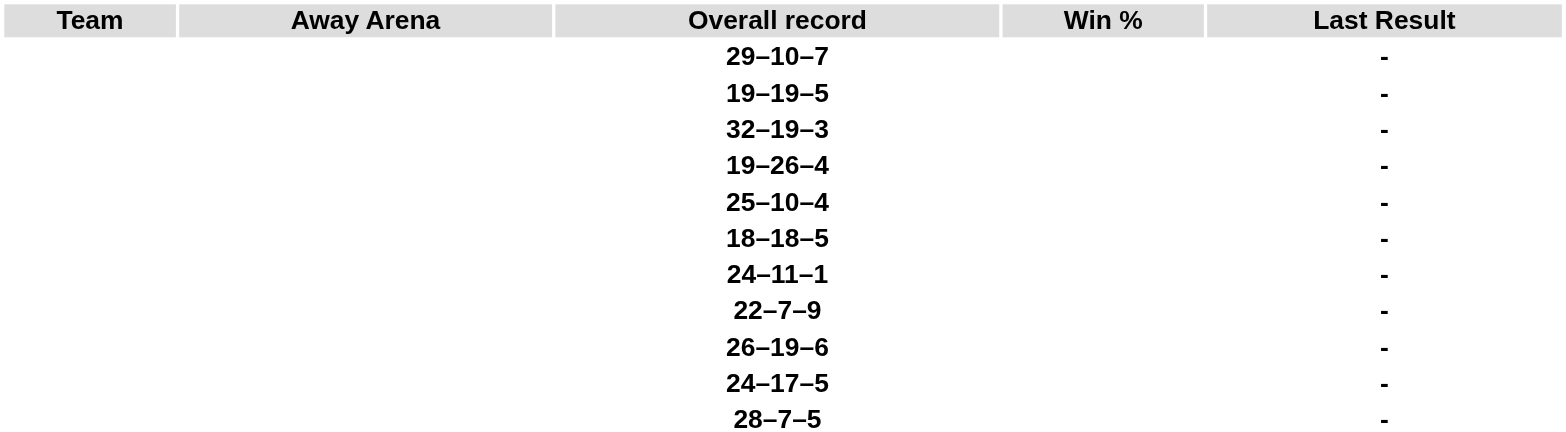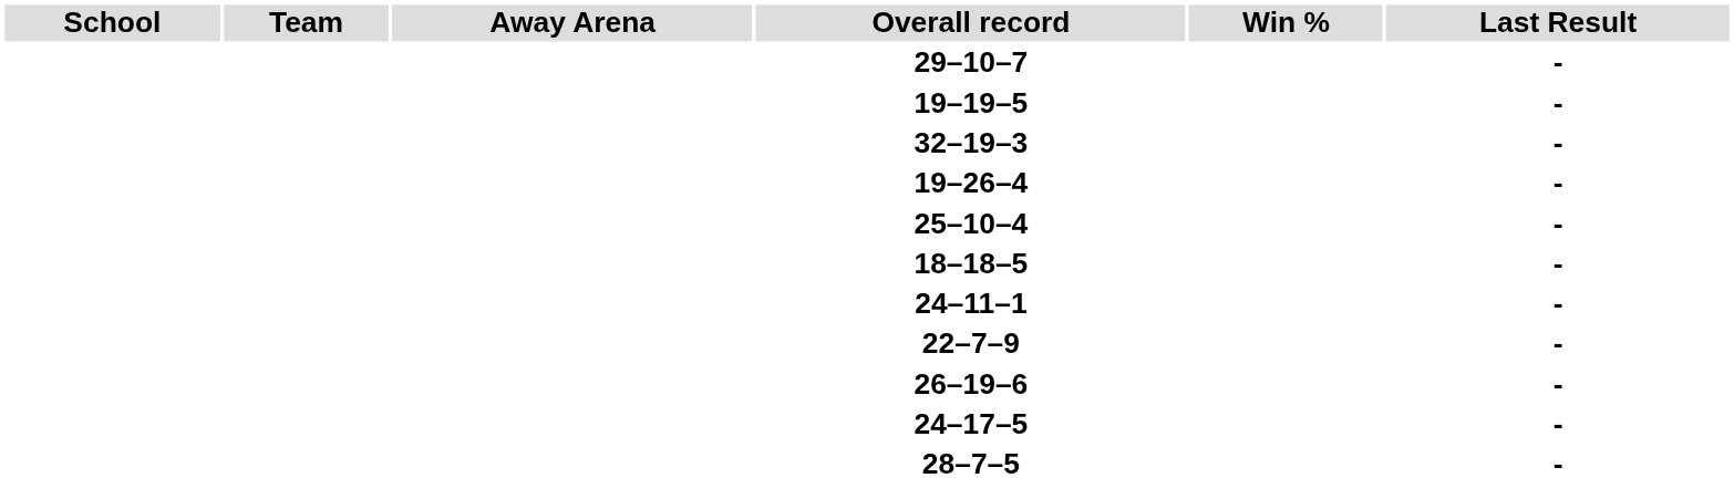+ column: School
